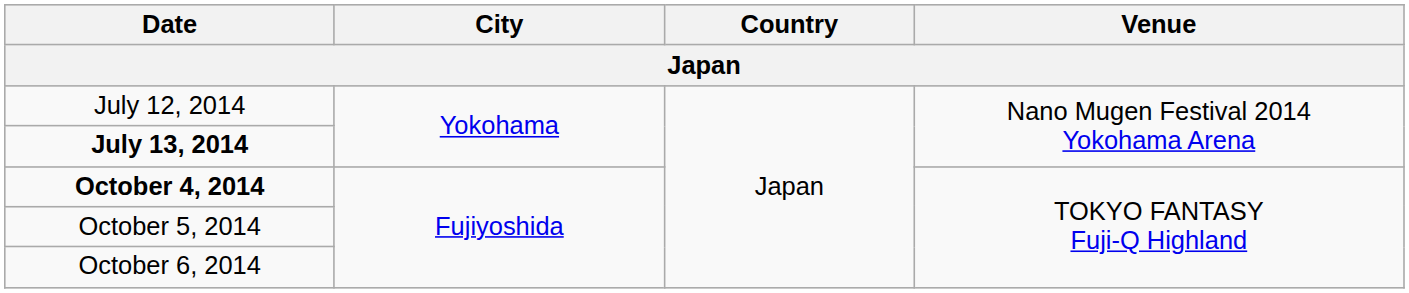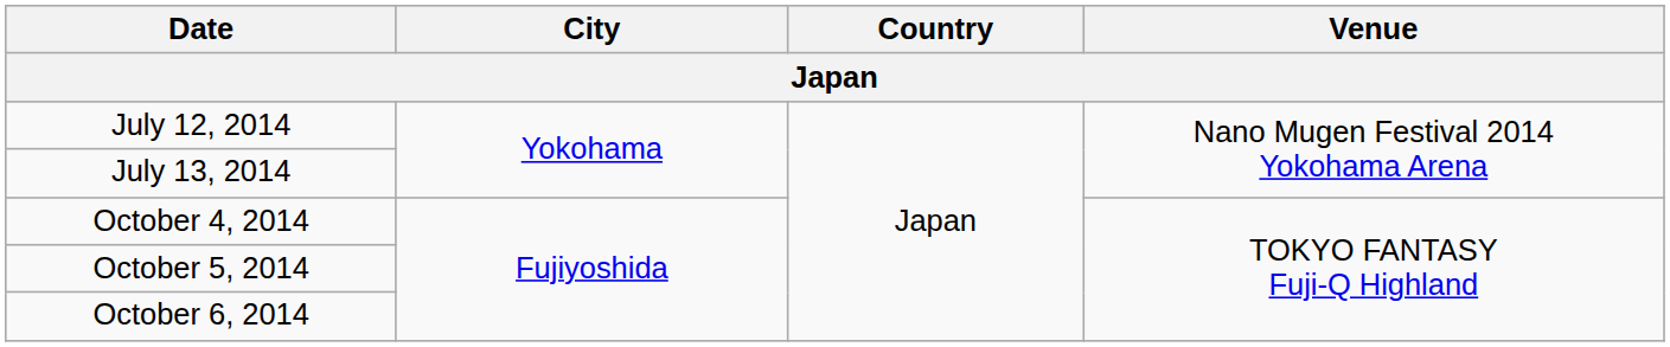July 13, 2014 | Date: bold -> normal
October 4, 2014 | Date: bold -> normal
